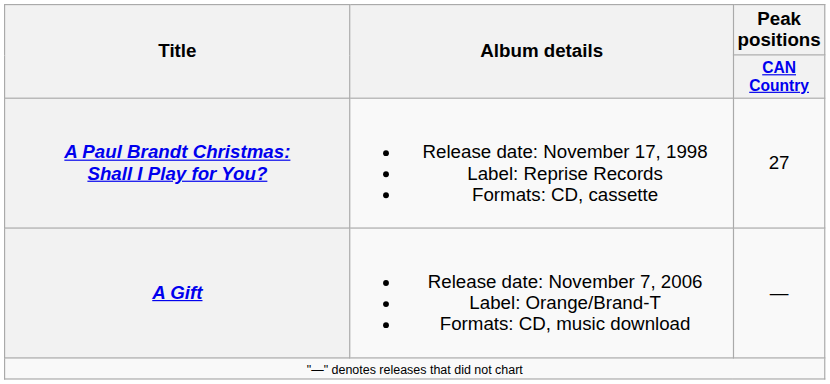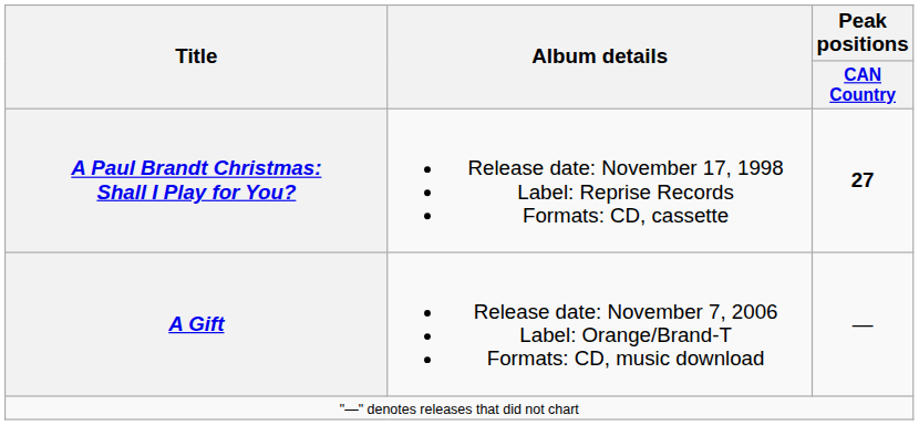A Paul Brandt Christmas: Shall I Play for You? | Peak positions / CAN Country: normal -> bold
